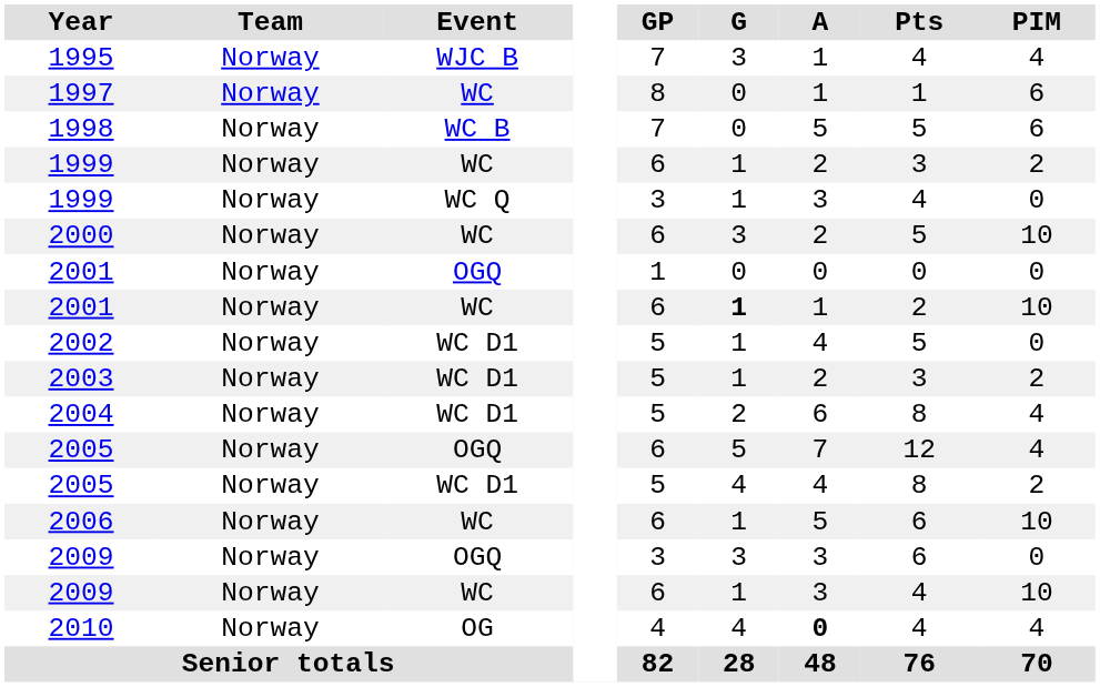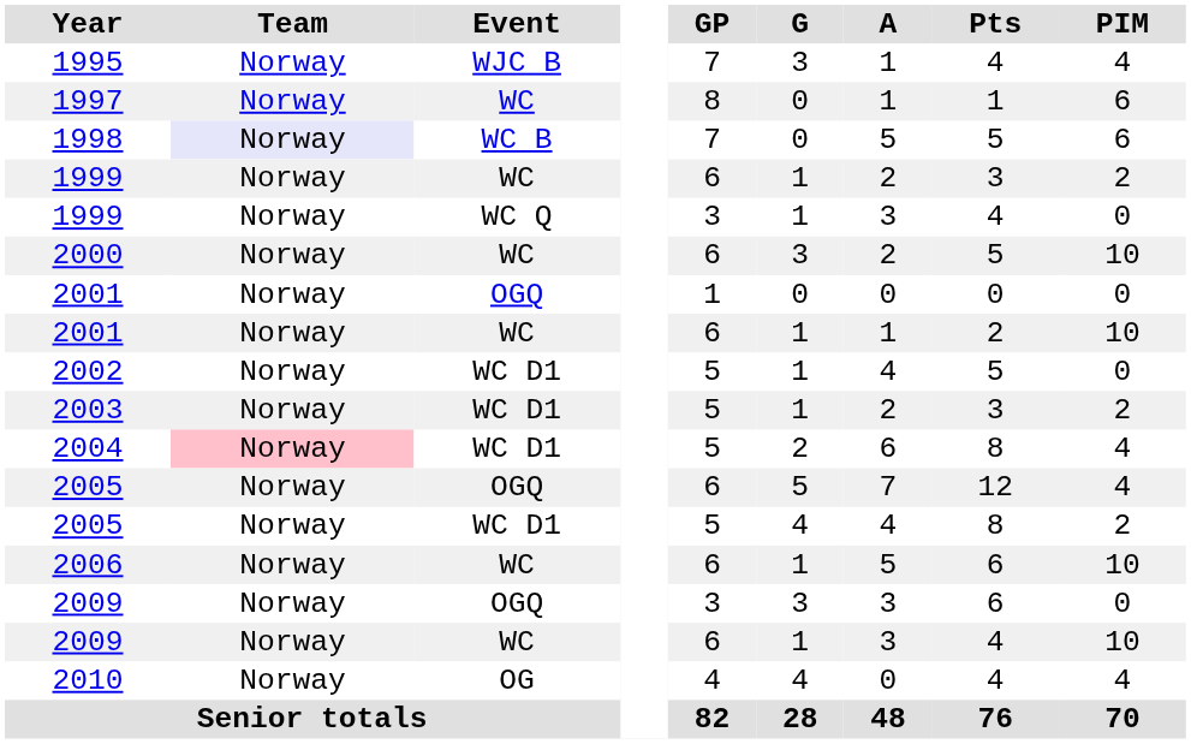1998 | Team: no background -> lavender background
2001 / WC | G: bold -> normal
2004 | Team: no background -> pink background
2010 | A: bold -> normal
